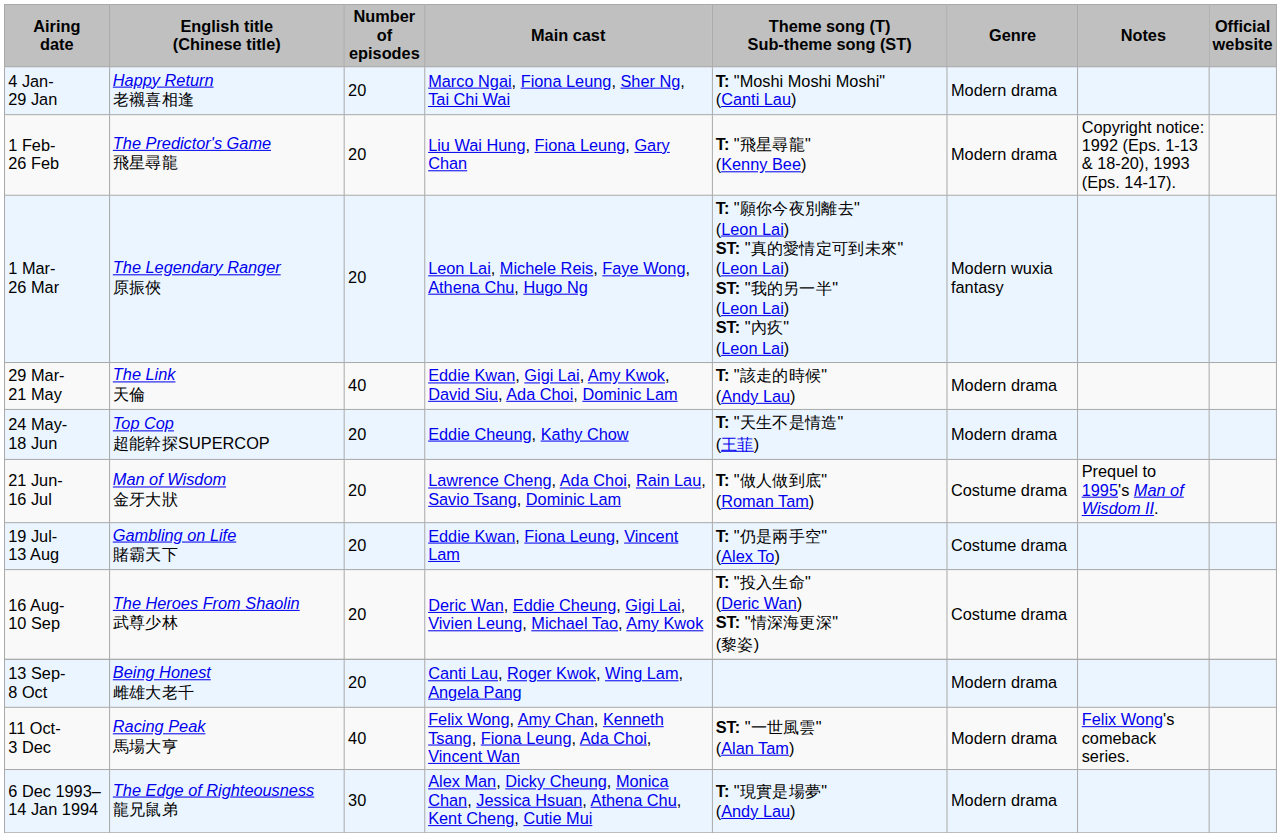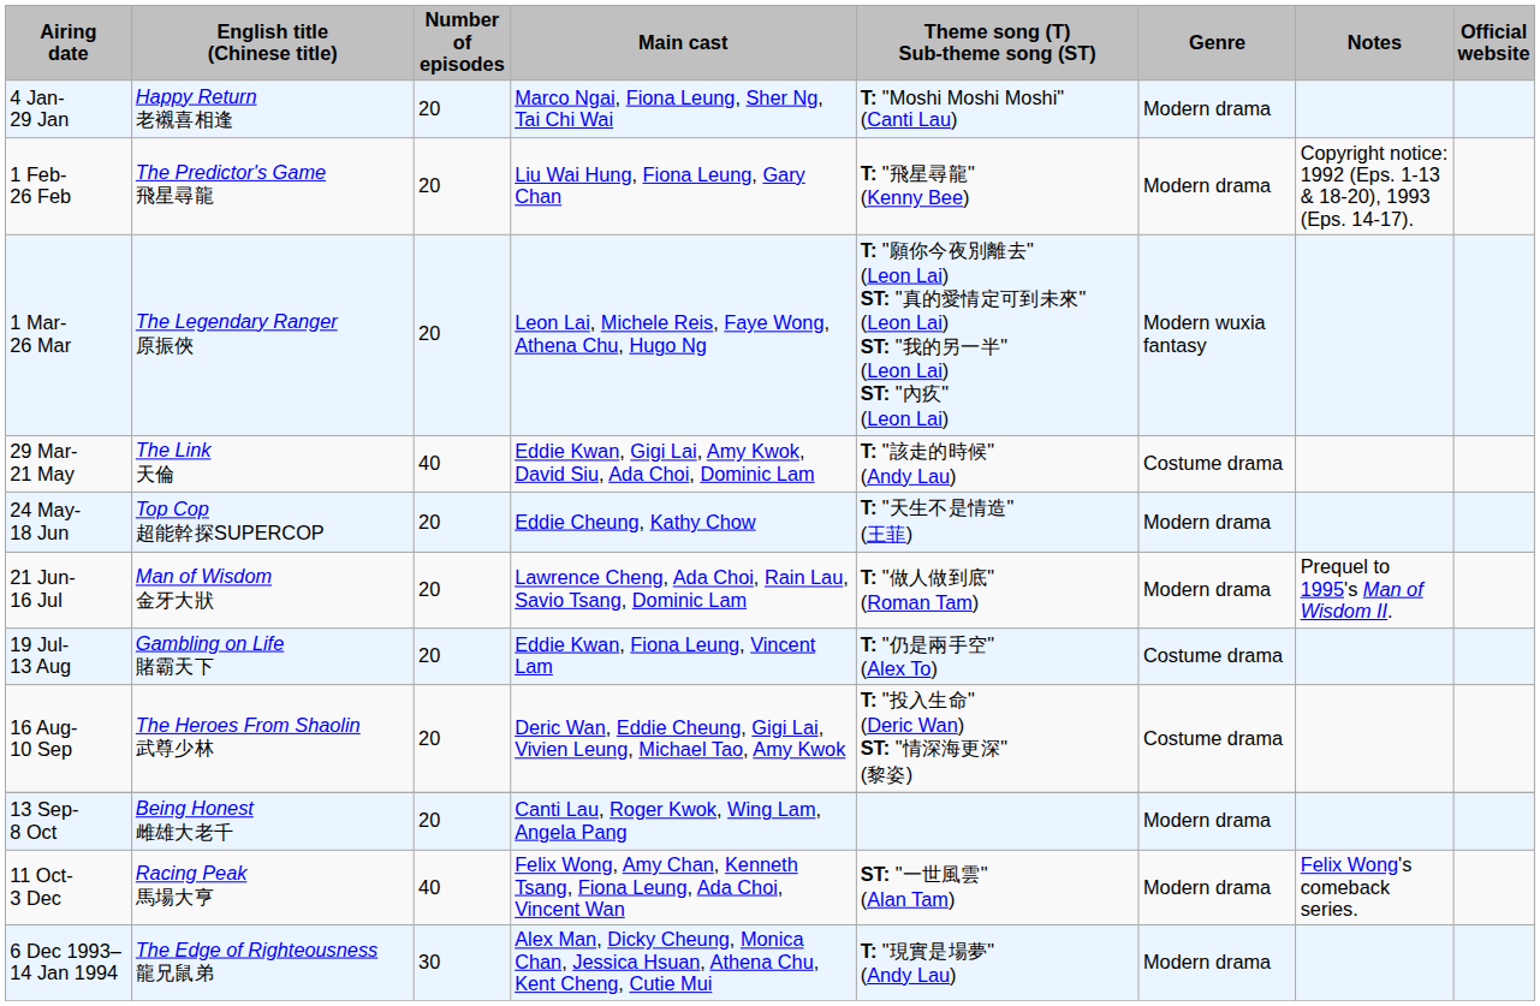29 Mar- 21 May | Genre: Modern drama -> Costume drama
21 Jun- 16 Jul | Genre: Costume drama -> Modern drama
